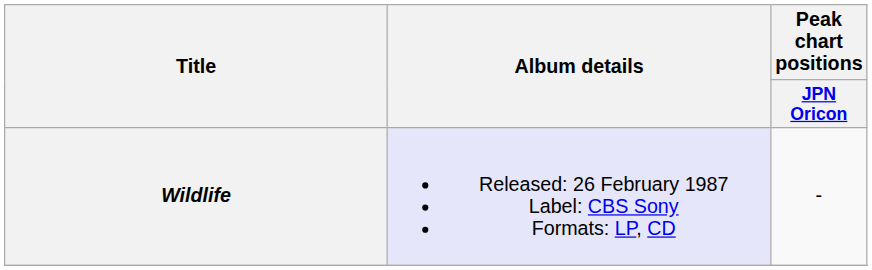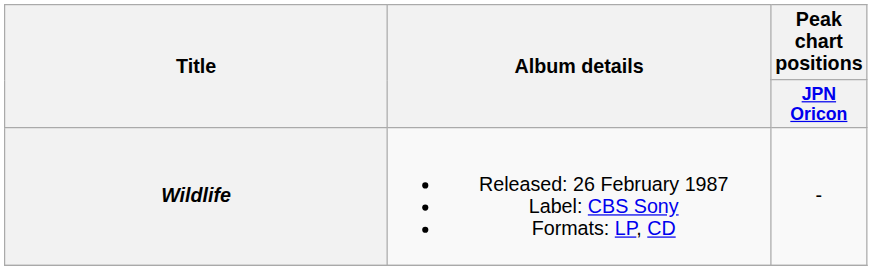Wildlife | Album details: lavender background -> no background
